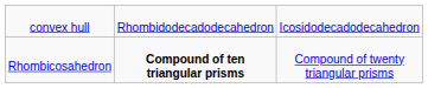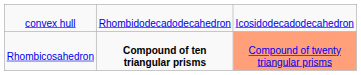Rhombicosahedron | column 3: no background -> lightsalmon background
